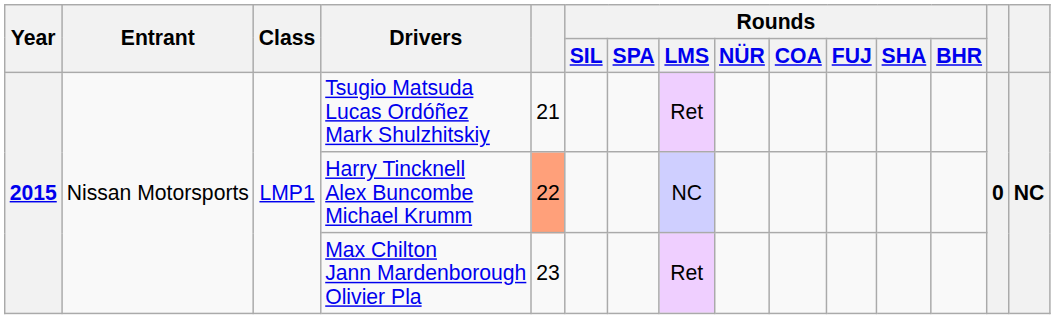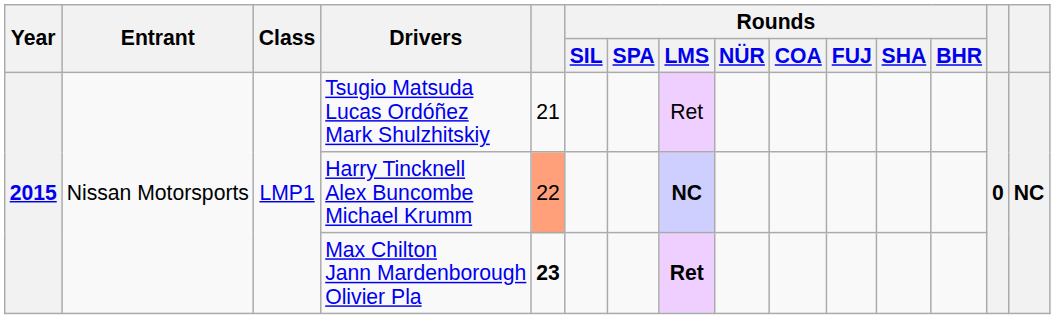Harry Tincknell Alex Buncombe Michael Krumm | Rounds / LMS: normal -> bold
Max Chilton Jann Mardenborough Olivier Pla | column 5: normal -> bold
Max Chilton Jann Mardenborough Olivier Pla | Rounds / LMS: normal -> bold
